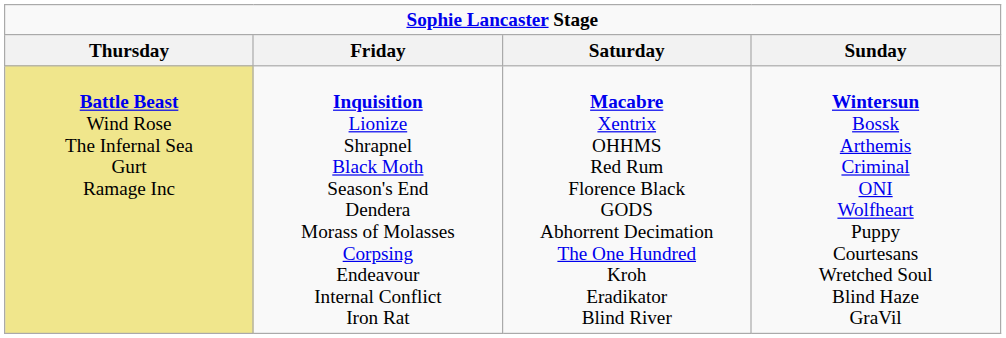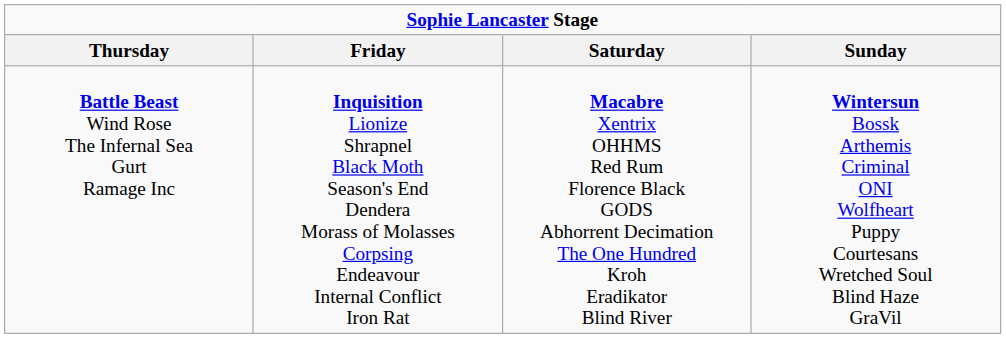Battle Beast Wind Rose The Infernal Sea Gurt Ramage Inc | Thursday: khaki background -> no background
